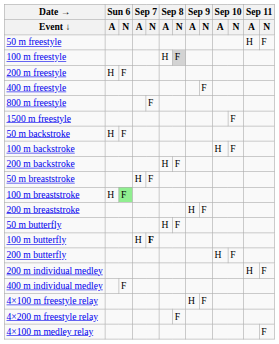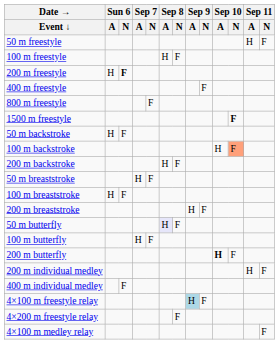100 m freestyle | Sep 8 / N: lightgrey background -> no background
200 m freestyle | Sun 6 / N: normal -> bold
1500 m freestyle | Sep 10 / N: normal -> bold
100 m backstroke | Sep 10 / N: no background -> lightsalmon background
100 m breaststroke | Sun 6 / N: lightgreen background -> no background
50 m butterfly | Sep 8 / A: no background -> lavender background
100 m butterfly | Sep 7 / N: bold -> normal
200 m butterfly | Sep 10 / A: normal -> bold
4×100 m freestyle relay | Sep 9 / A: no background -> lightblue background
